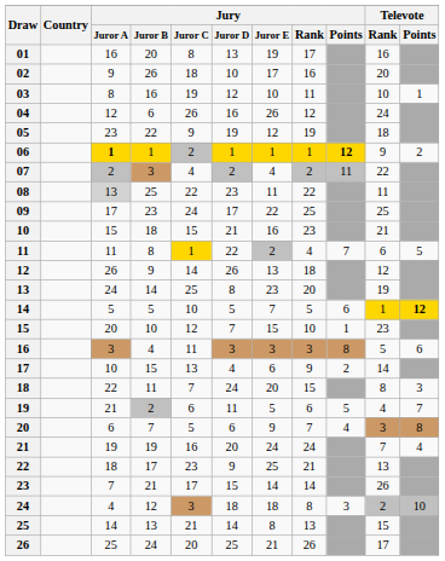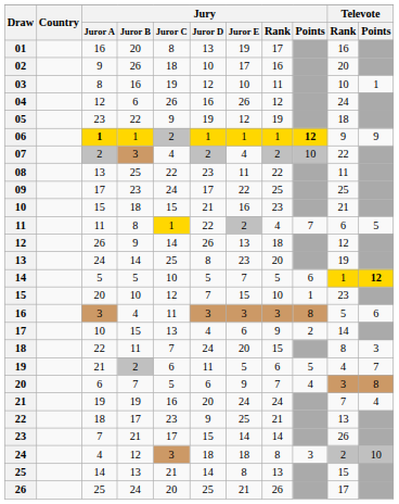06 | Televote / Points: 2 -> 9
07 | Jury / Points: 11 -> 10
08 | Jury / Juror A: lightgrey background -> no background
